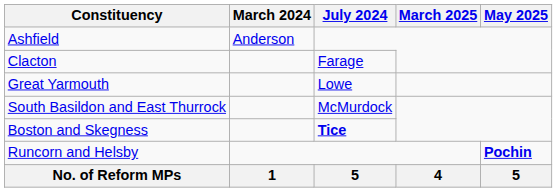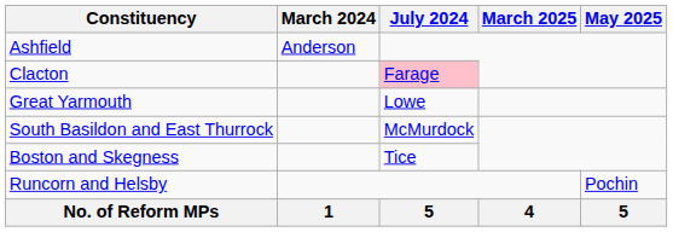Clacton | July 2024: no background -> pink background
Boston and Skegness | July 2024: bold -> normal
Runcorn and Helsby | May 2025: bold -> normal
